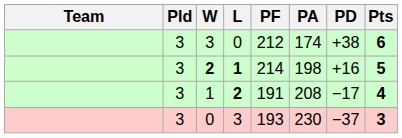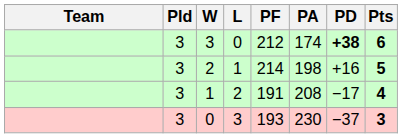row 2 | PD: normal -> bold
row 3 | W: bold -> normal
row 3 | L: bold -> normal
row 4 | L: bold -> normal
